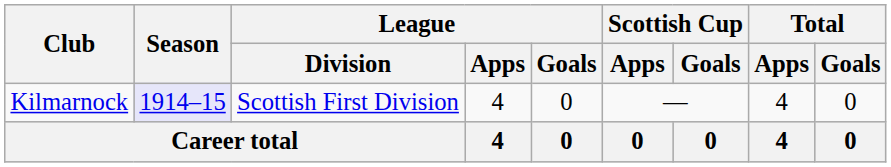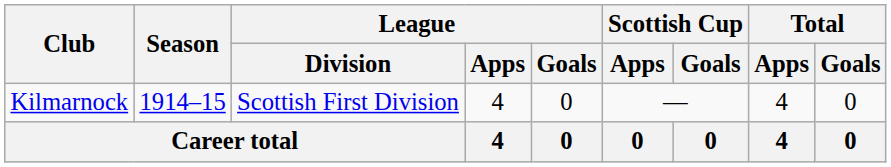Kilmarnock | Season: lavender background -> no background
